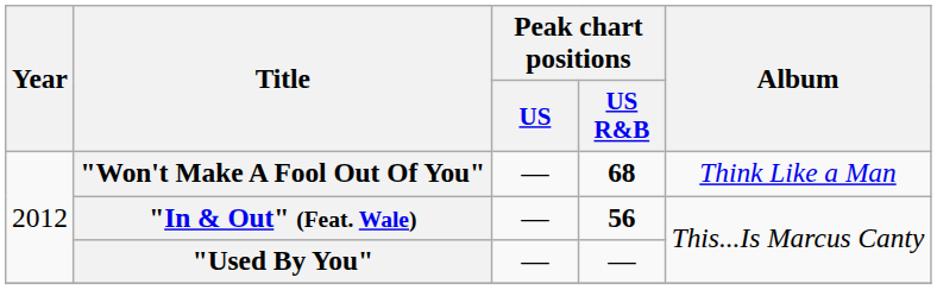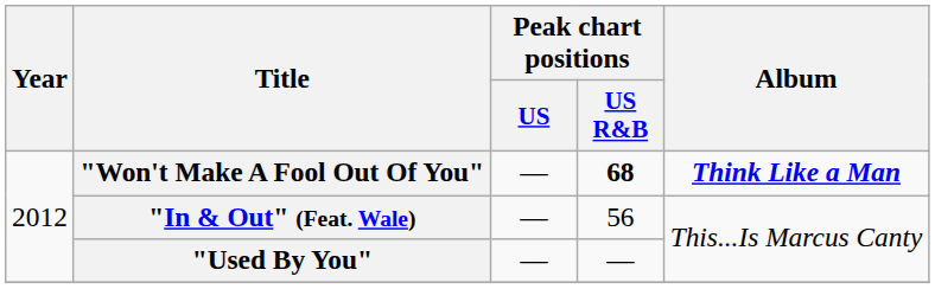"Won't Make A Fool Out Of You" | Album: normal -> bold
"In & Out" (Feat. Wale) | Peak chart positions / US R&B: bold -> normal
